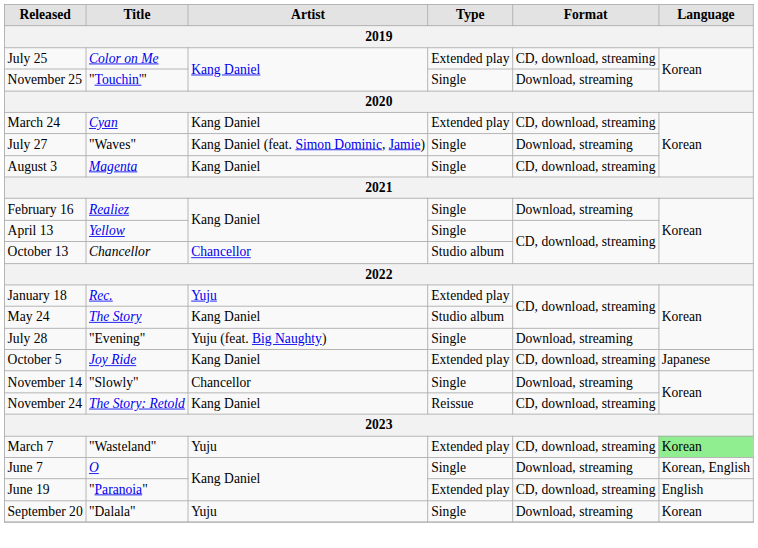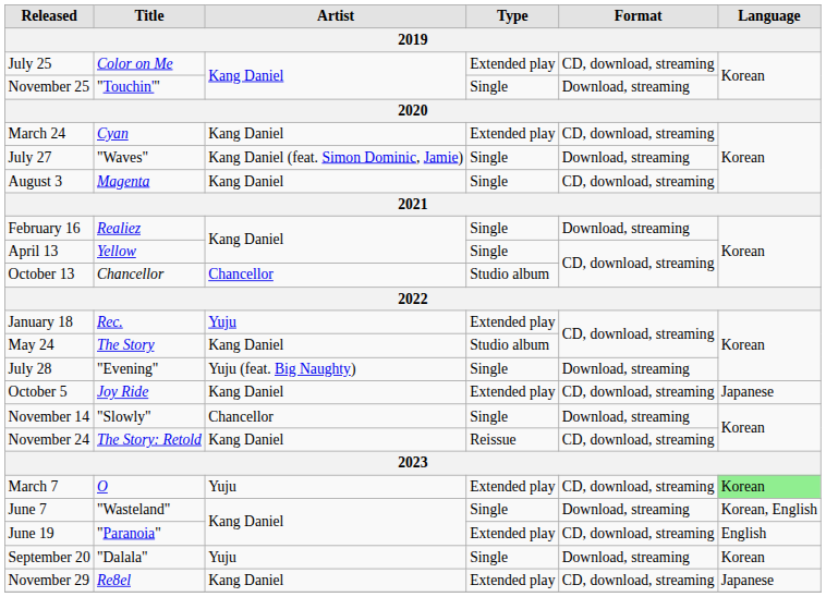March 7 | Title: "Wasteland" -> O
June 7 | Title: O -> "Wasteland"
+ row: November 29 | Re8el | Kang Daniel | Extended play | CD, download, streaming | Japanese
